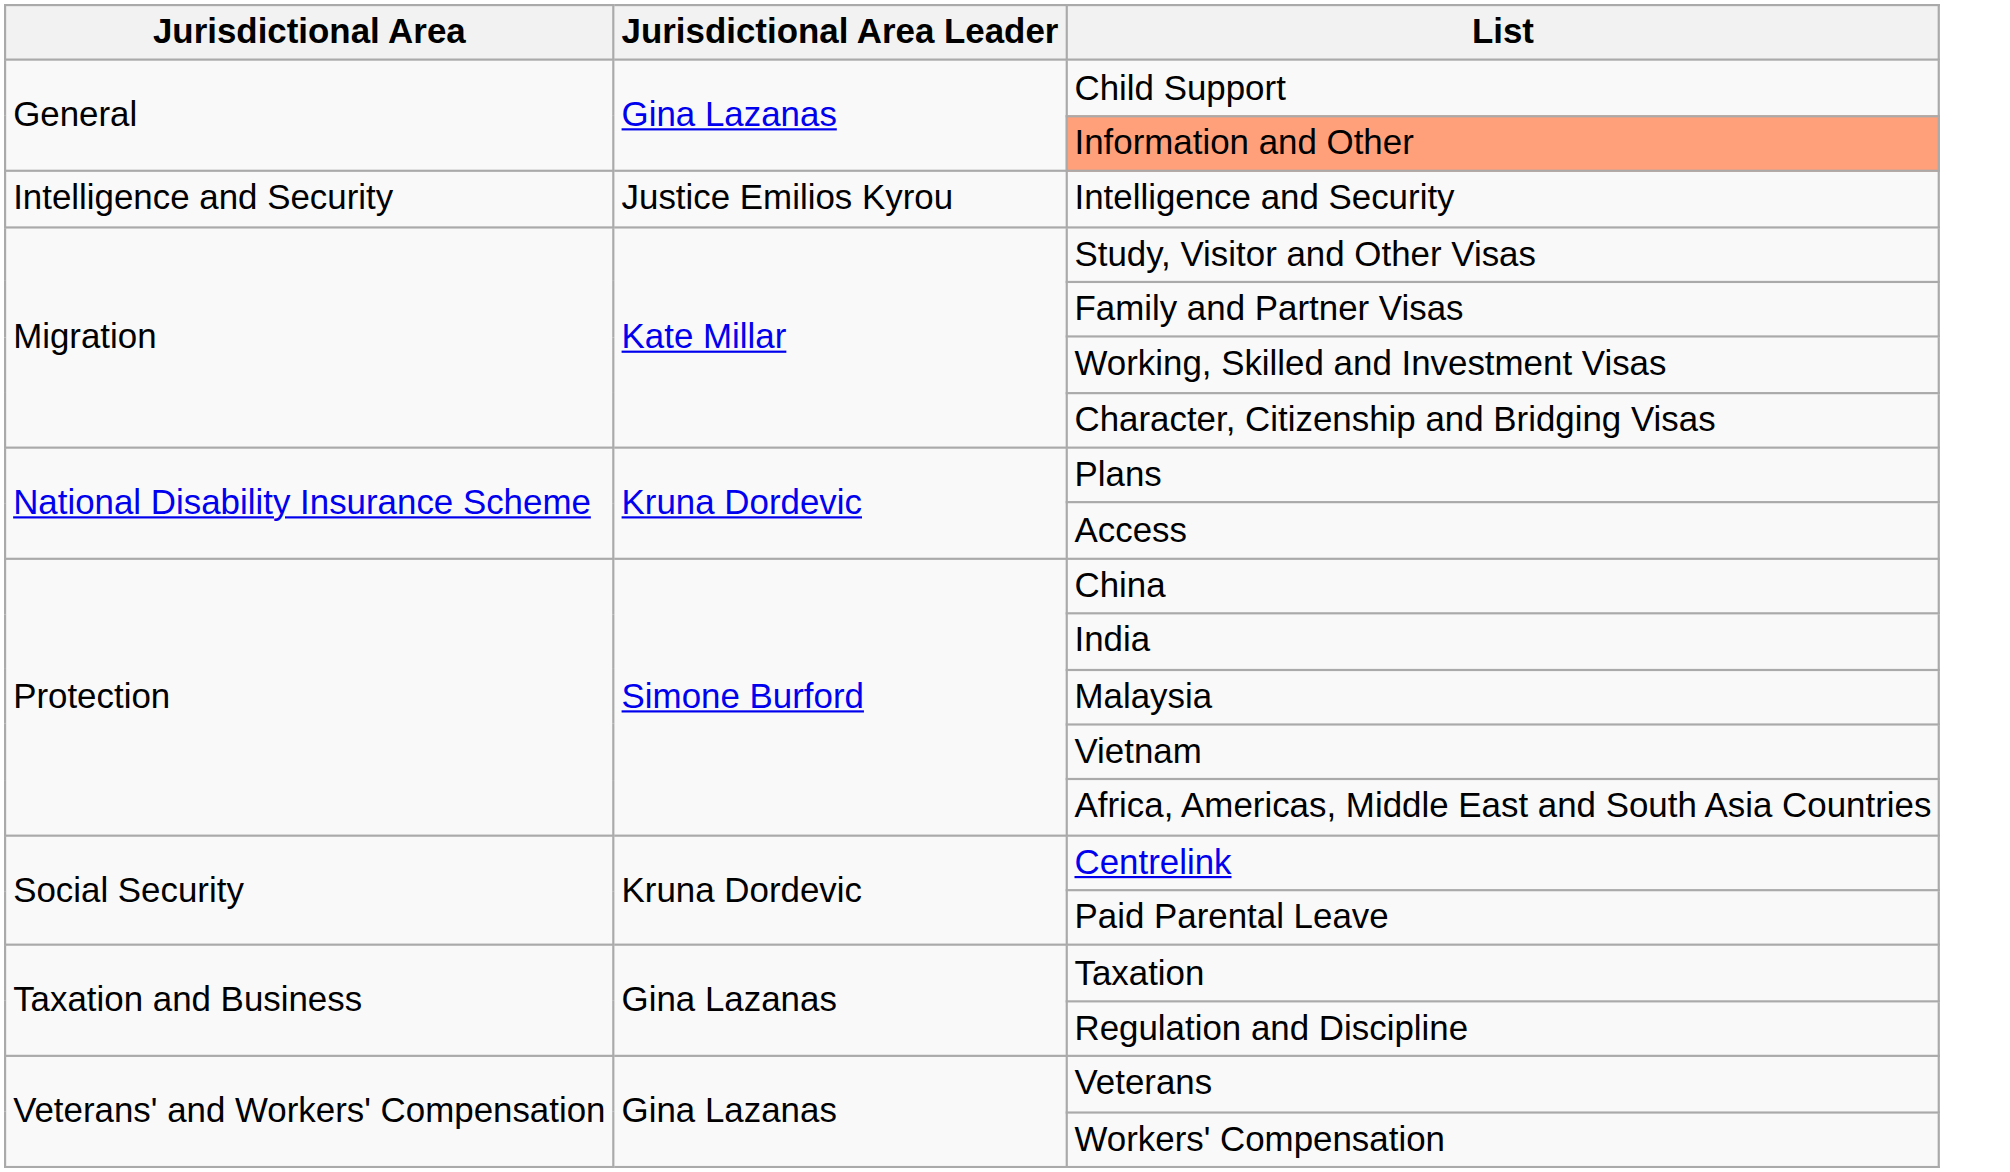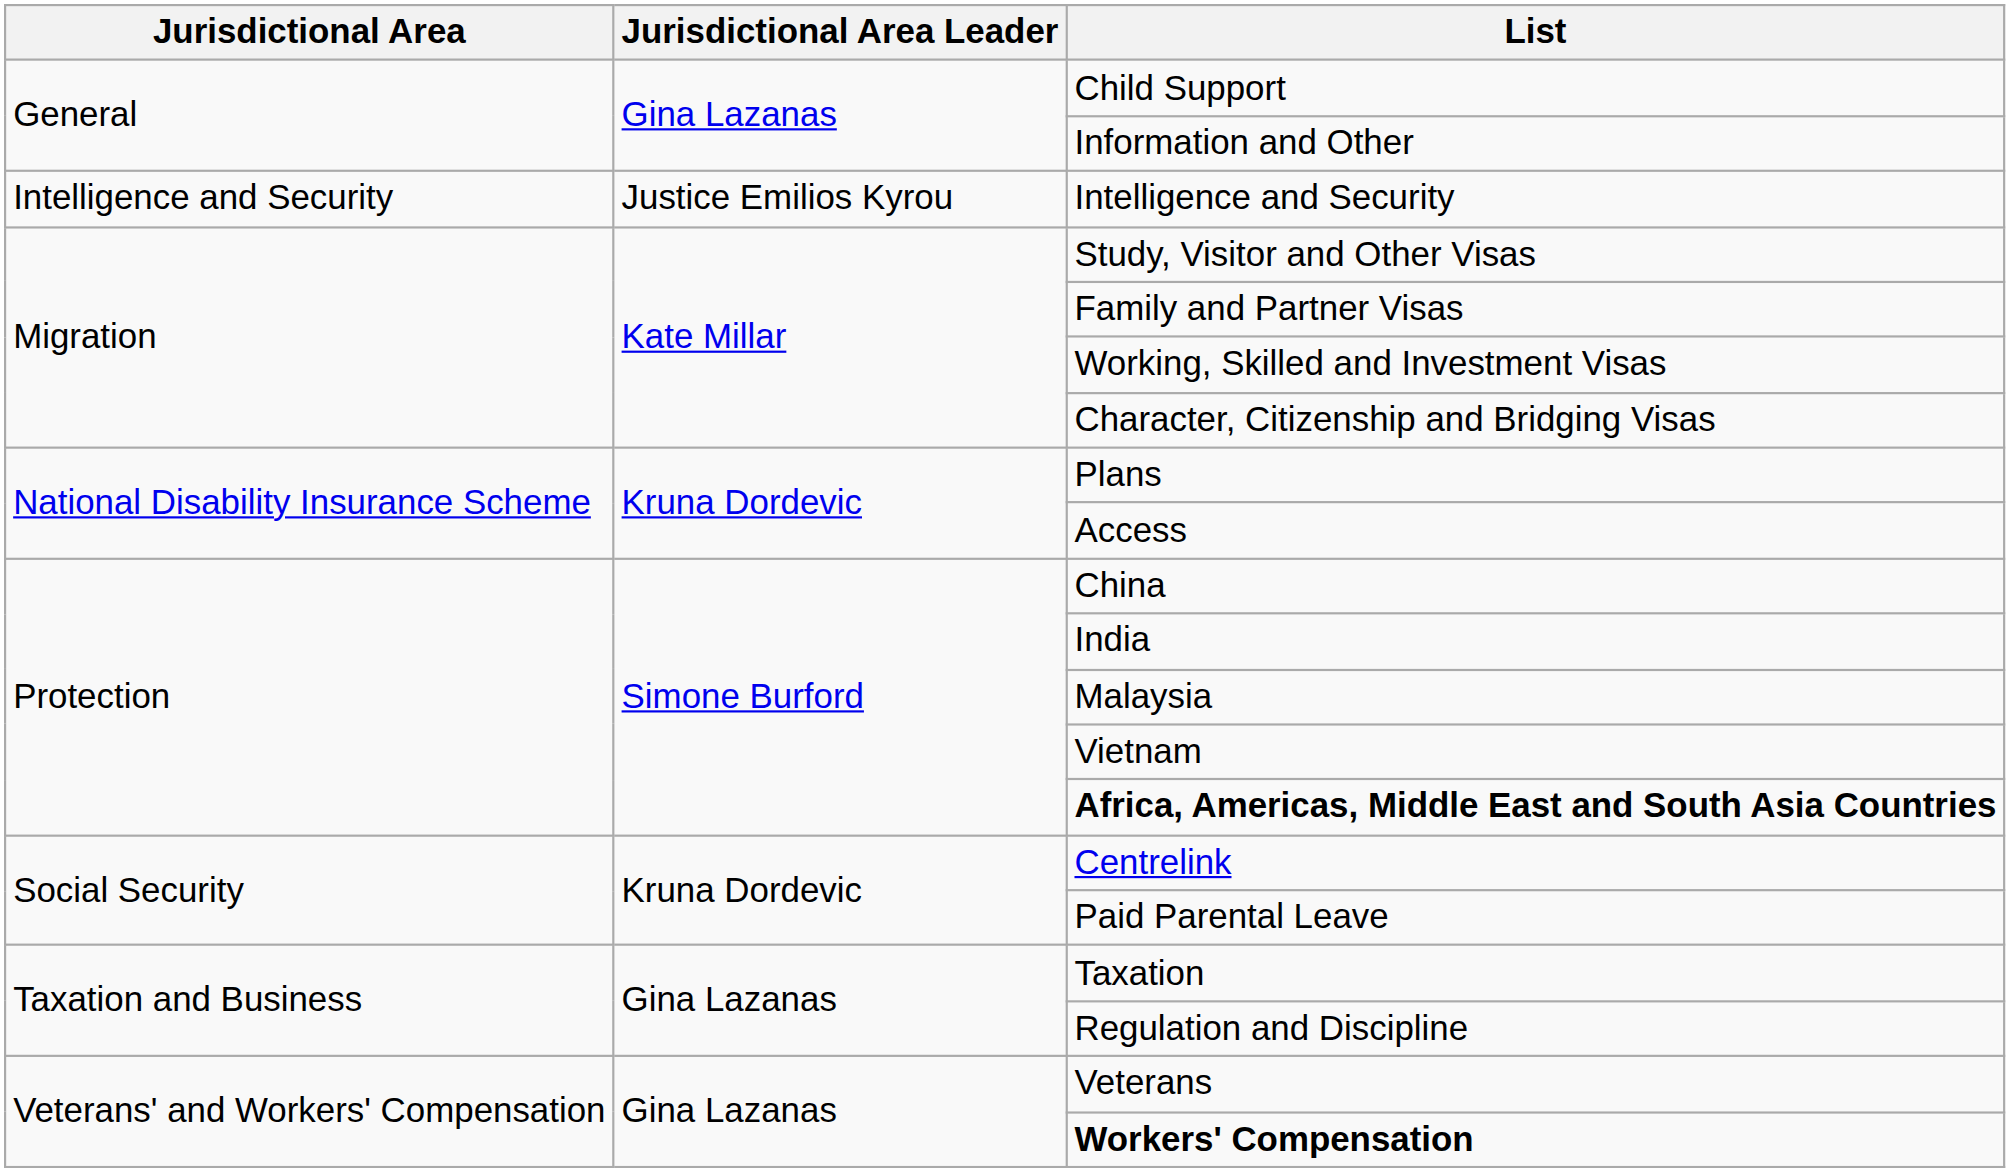Information and Other | List: lightsalmon background -> no background
Africa, Americas, Middle East and South Asia Countries | List: normal -> bold
Workers' Compensation | List: normal -> bold
